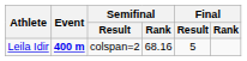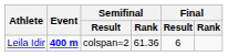Leila Idir | Semifinal / Rank: 68.16 -> 61.36
Leila Idir | Final / Result: 5 -> 6
